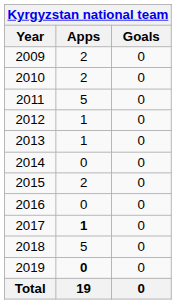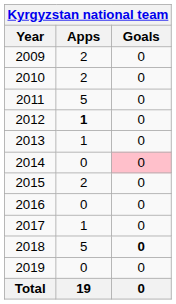2012 | Apps: normal -> bold
2014 | Goals: no background -> pink background
2017 | Apps: bold -> normal
2018 | Goals: normal -> bold
2019 | Apps: bold -> normal
